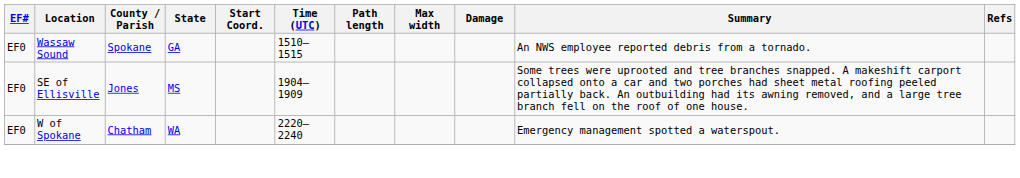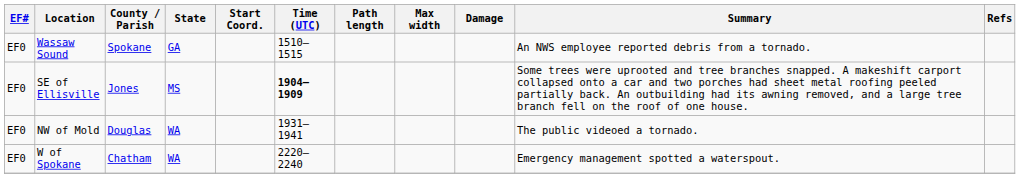SE of Ellisville | Time (UTC): normal -> bold
+ row: EF0 | NW of Mold | Douglas | WA | 1931–1941 | The public videoed a tornado.
